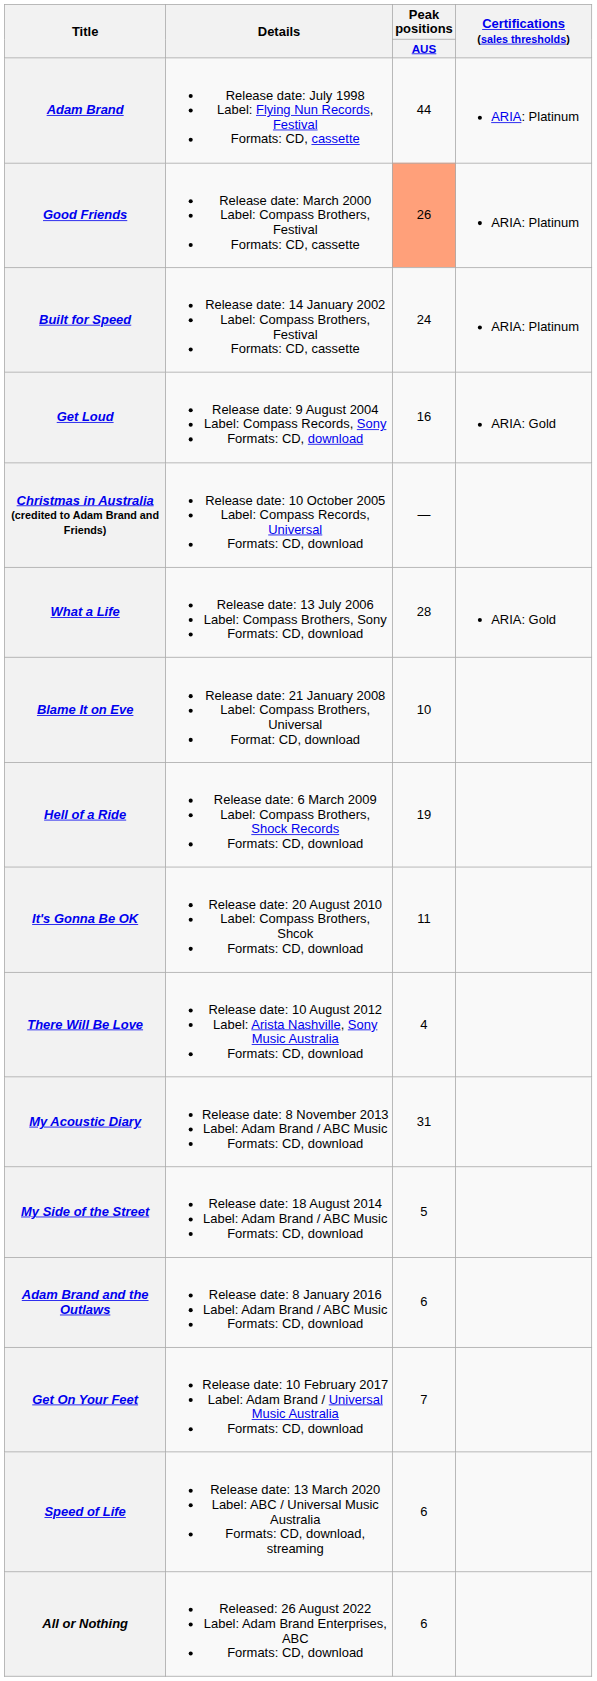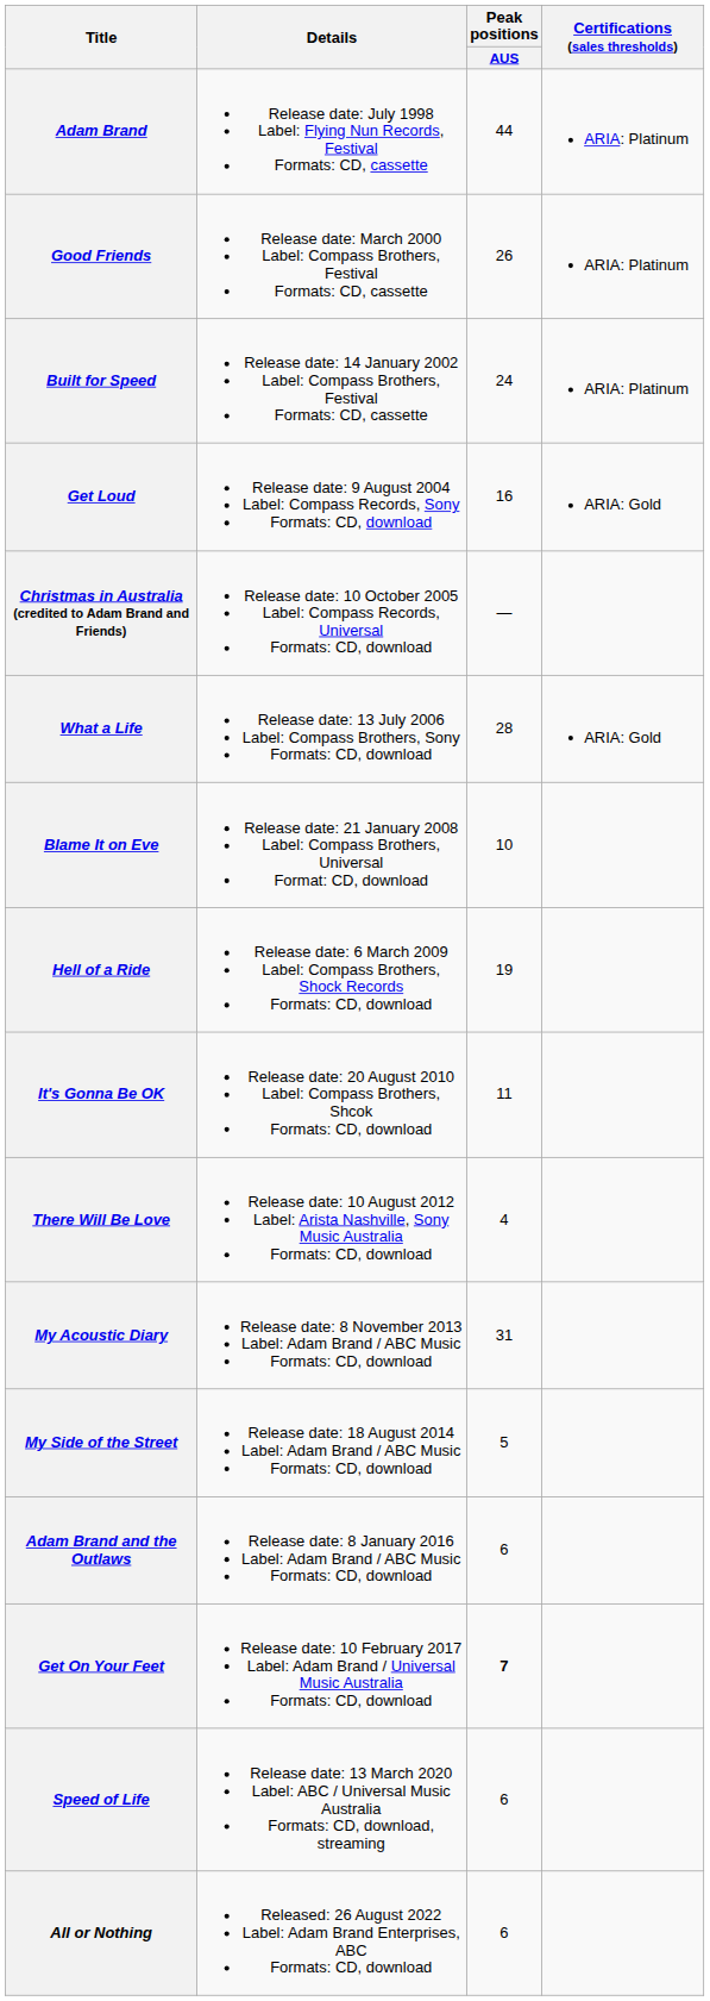Good Friends | Peak positions / AUS: lightsalmon background -> no background
Get On Your Feet | Peak positions / AUS: normal -> bold
